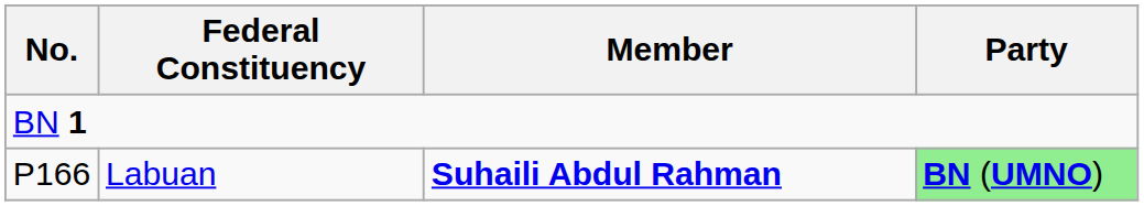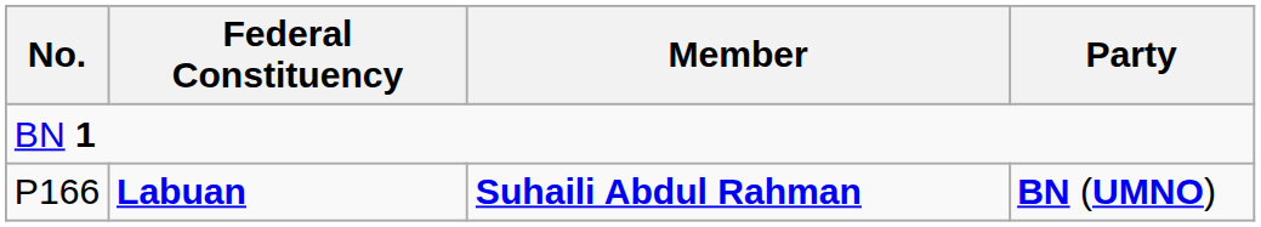P166 | Federal Constituency: normal -> bold
P166 | Party: lightgreen background -> no background
